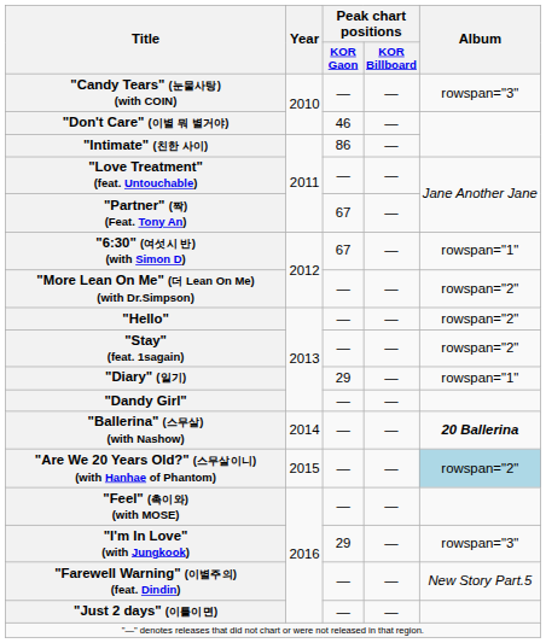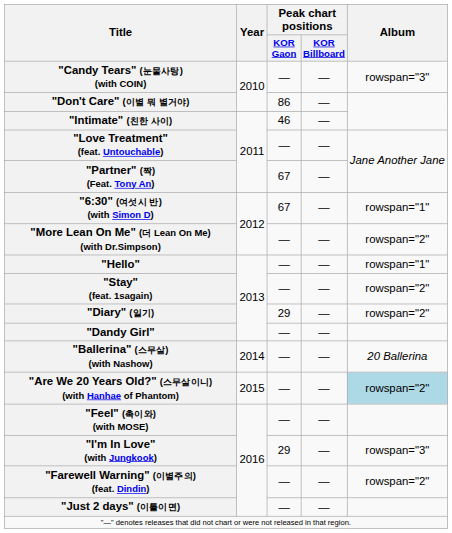"Don't Care" (이별 뭐 별거야) | Peak chart positions / KOR Gaon: 46 -> 86
"Intimate" (친한 사이) | Peak chart positions / KOR Gaon: 86 -> 46
"Hello" | Album: rowspan="2" -> rowspan="1"
"Diary" (일기) | Album: rowspan="1" -> rowspan="2"
"Ballerina" (스무살) (with Nashow) | Album: bold -> normal
"Farewell Warning" (이별주의) (feat. Dindin) | Album: New Story Part.5 -> rowspan="2"
